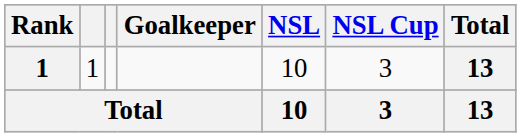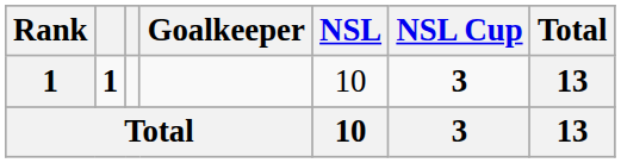row 2 | column 2: normal -> bold
row 2 | NSL Cup: normal -> bold
